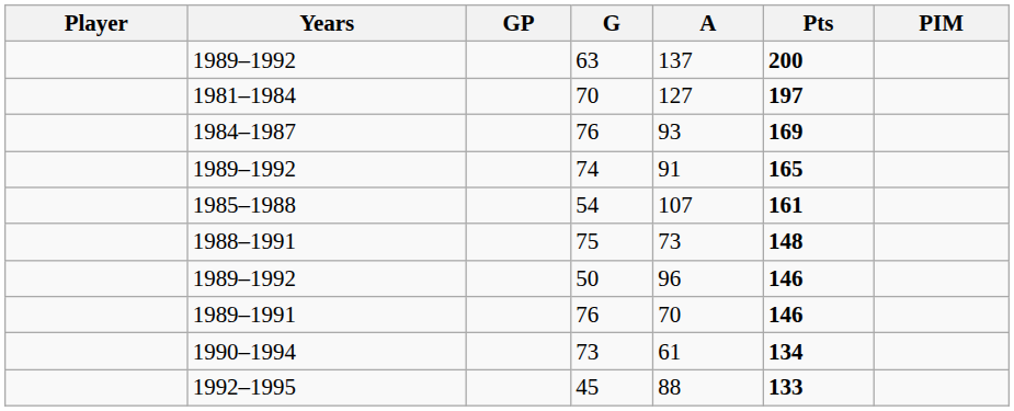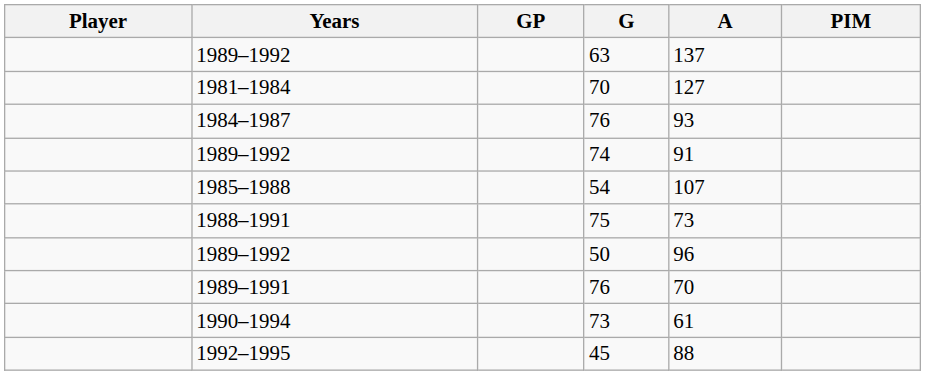- column: Pts | 200 | 197 | 169 | 165 | 161 | 148 | 146 | 146 | 134 | 133
